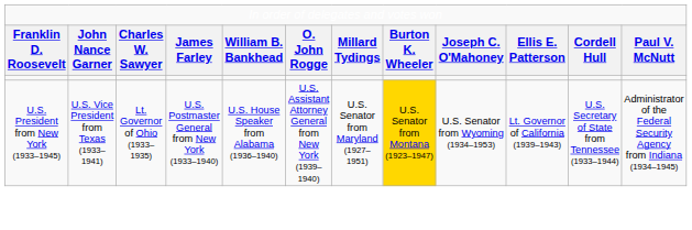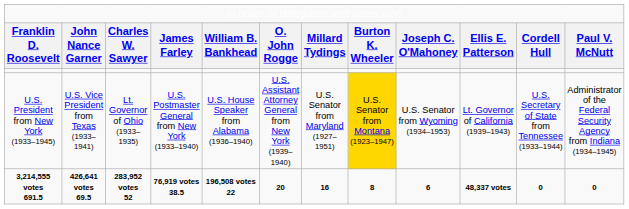+ row: 3,214,555 votes 691.5 | 426,641 votes 69.5 | 283,952 votes 52 | 76,919 votes 38.5 | 196,508 votes 22 | 20 | 16 | 8 | 6 | 48,337 votes | 0 | 0
